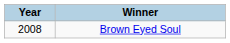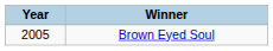Brown Eyed Soul | Year: 2008 -> 2005
